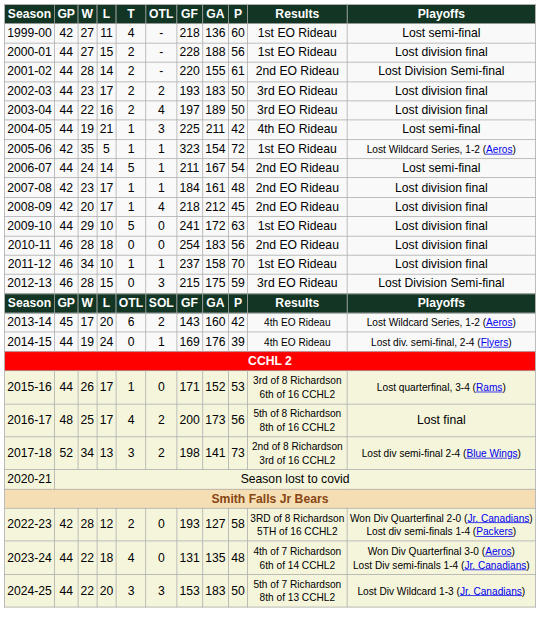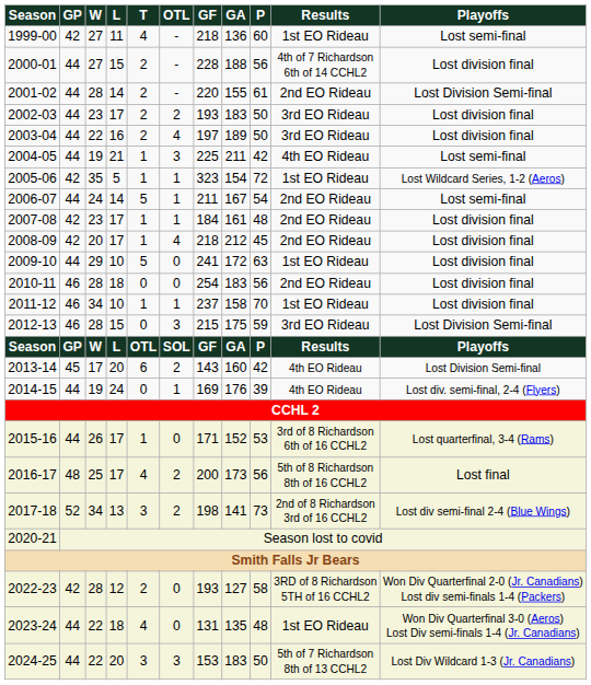2000-01 | Results: 1st EO Rideau -> 4th of 7 Richardson 6th of 14 CCHL2
2013-14 | Playoffs: Lost Wildcard Series, 1-2 (Aeros) -> Lost Division Semi-final
2023-24 | Results: 4th of 7 Richardson 6th of 14 CCHL2 -> 1st EO Rideau
